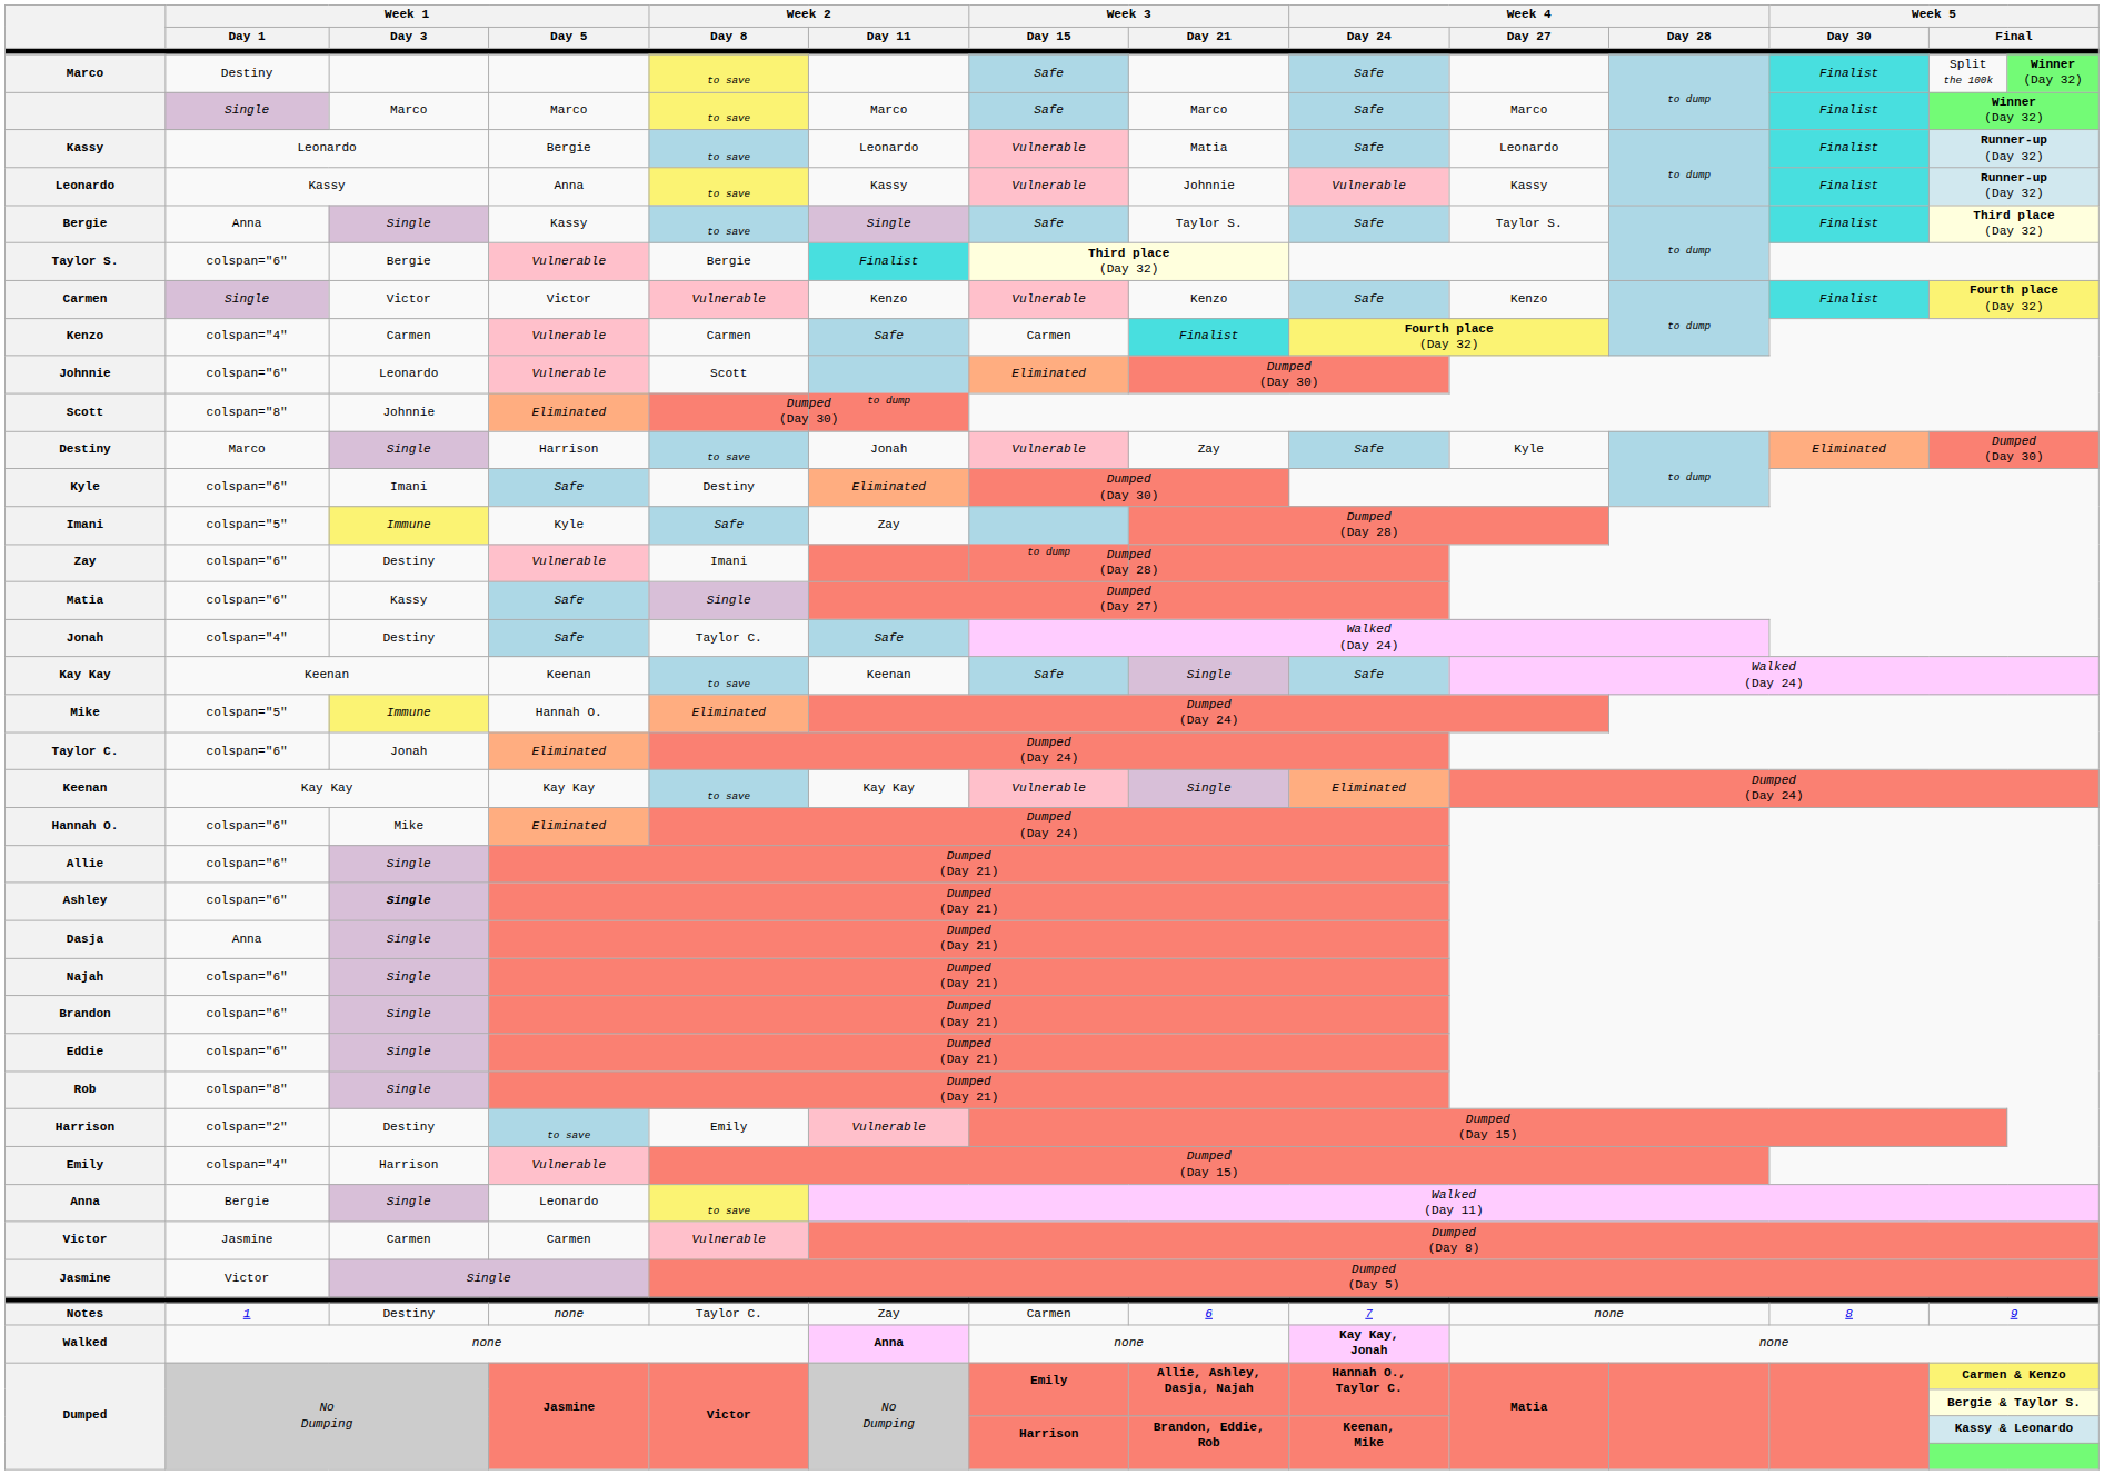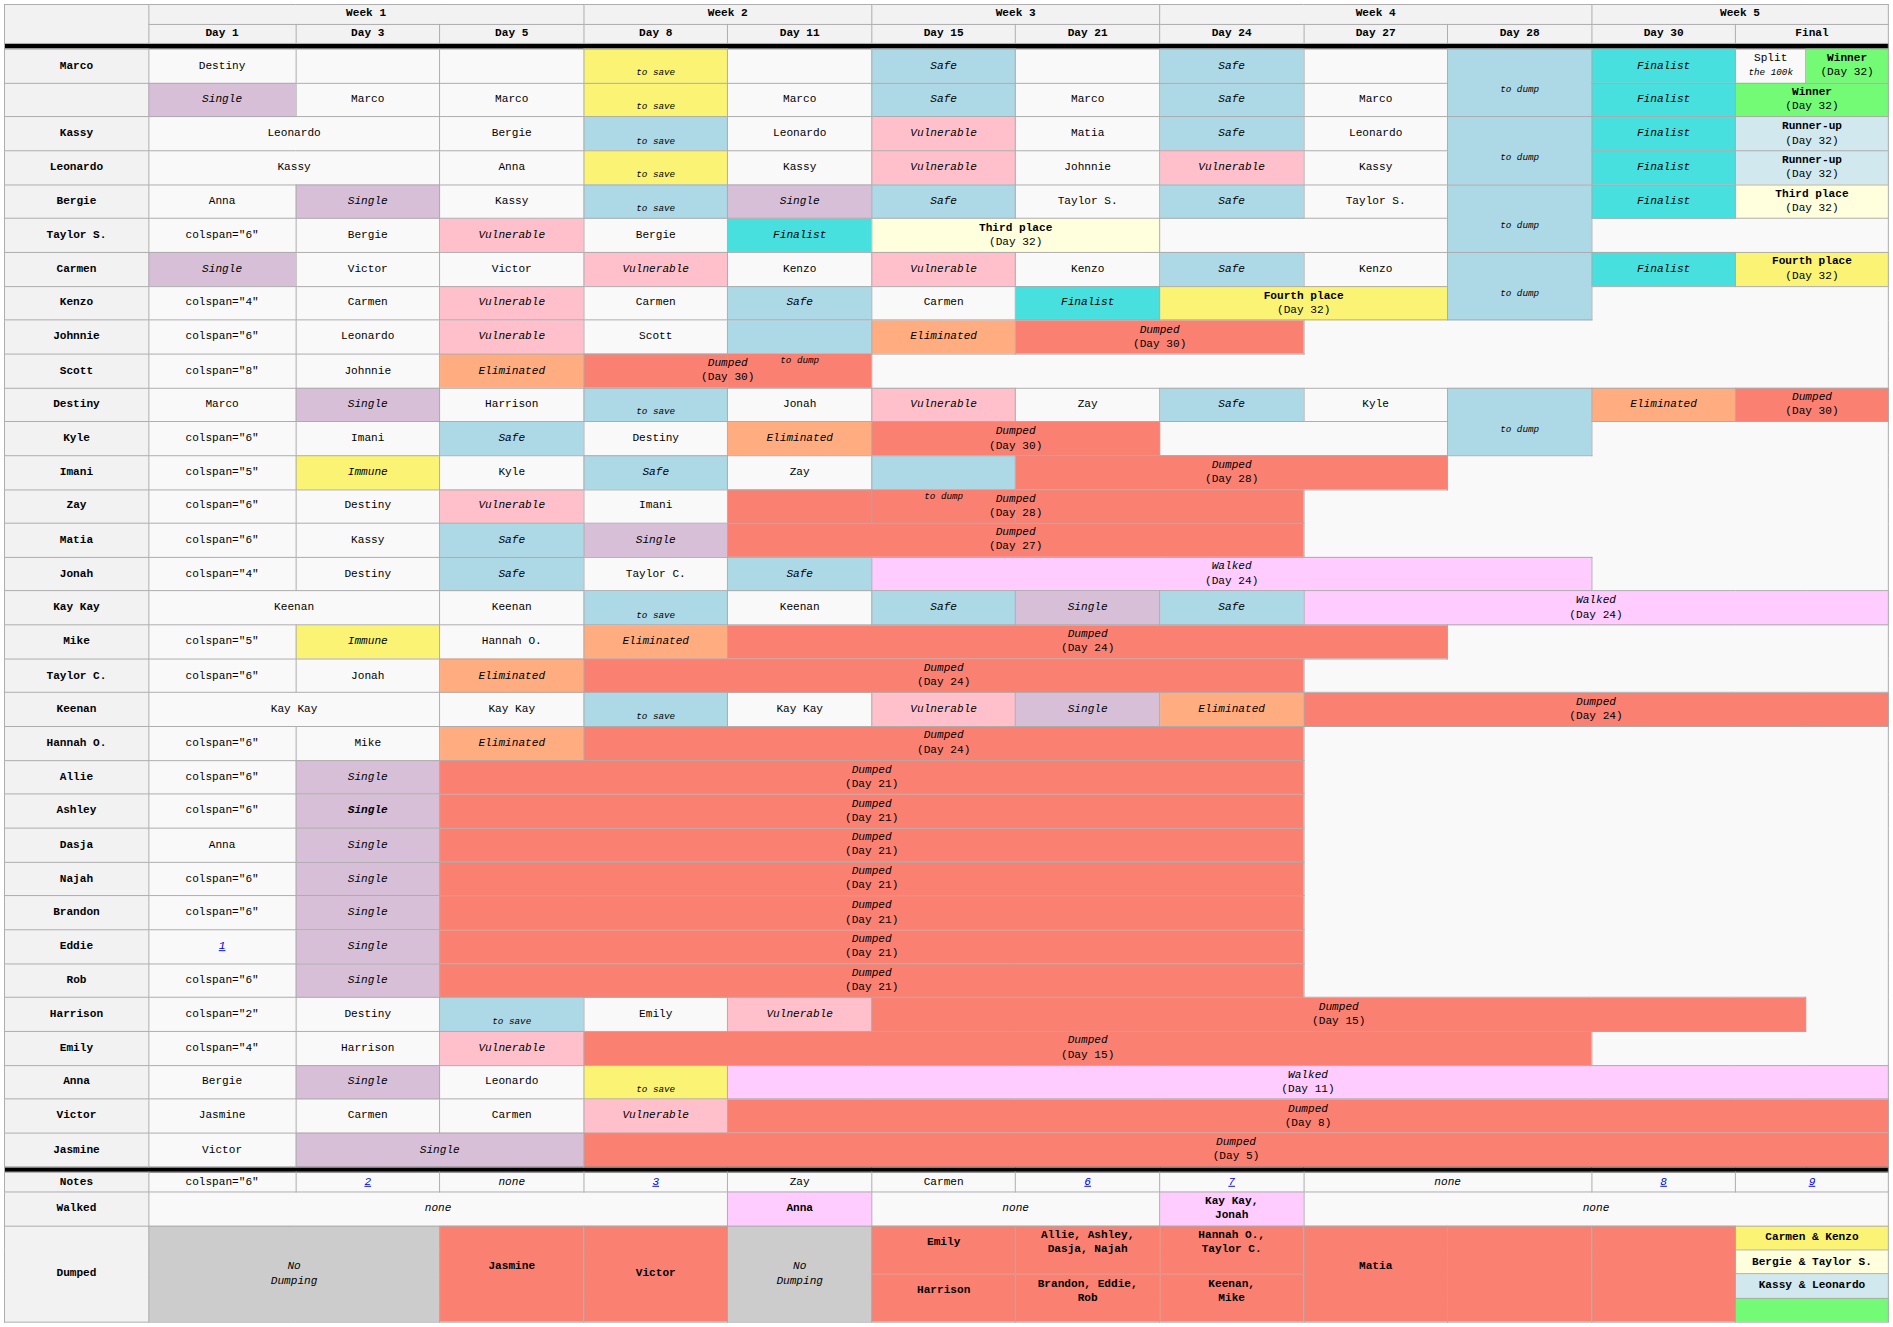Eddie | Week 1 / Day 1: colspan="6" -> 1
Rob | Week 1 / Day 1: colspan="8" -> colspan="6"
Notes | Week 1 / Day 1: 1 -> colspan="6"
Notes | Week 1 / Day 3: Destiny -> 2
Notes | Week 2 / Day 8: Taylor C. -> 3
